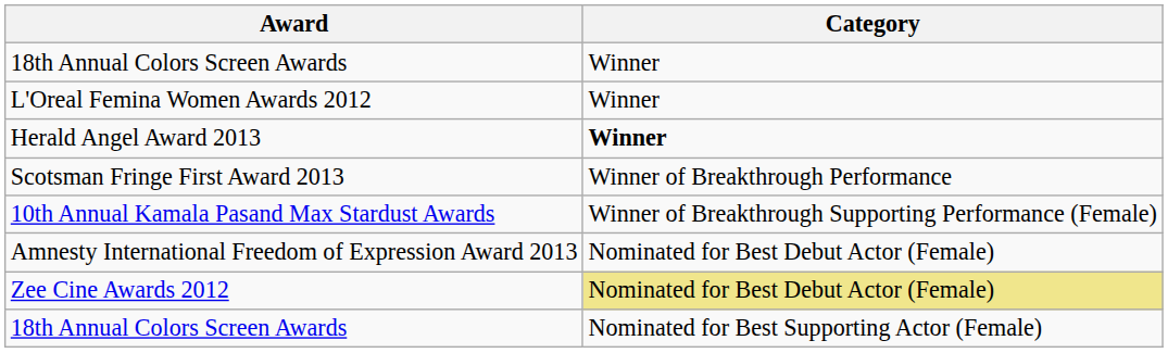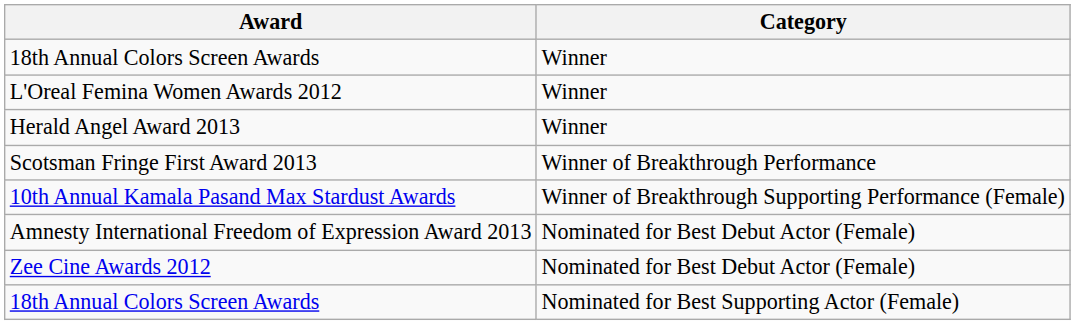row 4 | Category: bold -> normal
row 8 | Category: khaki background -> no background
